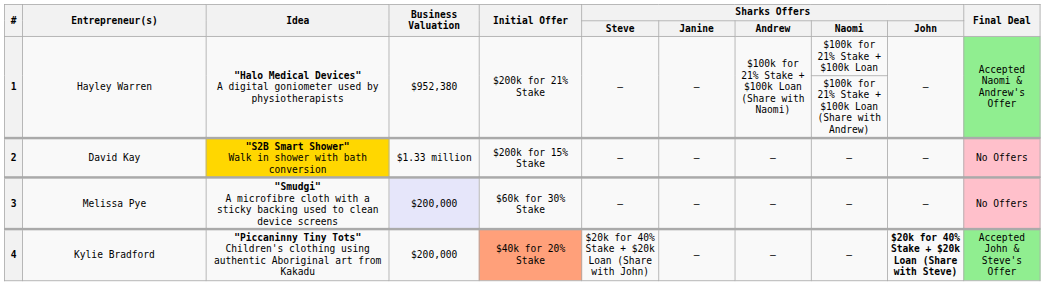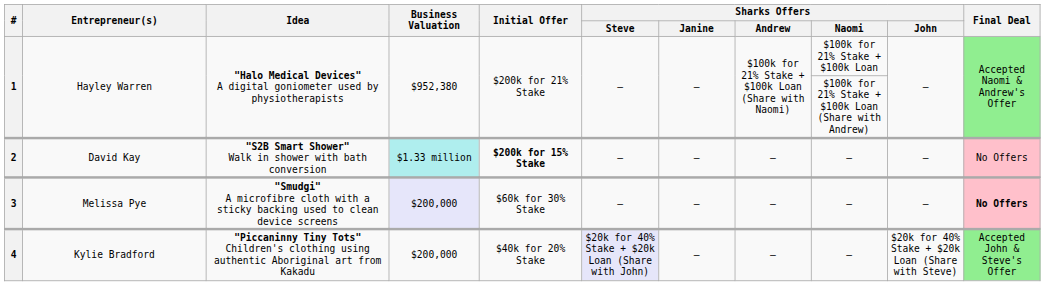2 | Idea: gold background -> no background
2 | Business Valuation: no background -> paleturquoise background
2 | Initial Offer: normal -> bold
3 | Final Deal: normal -> bold
4 | Initial Offer: lightsalmon background -> no background
4 | Sharks Offers / Steve: no background -> lavender background
4 | Sharks Offers / John: bold -> normal
